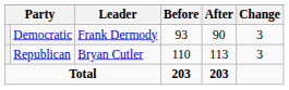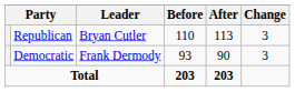rows swapped: Republican <-> Democratic
